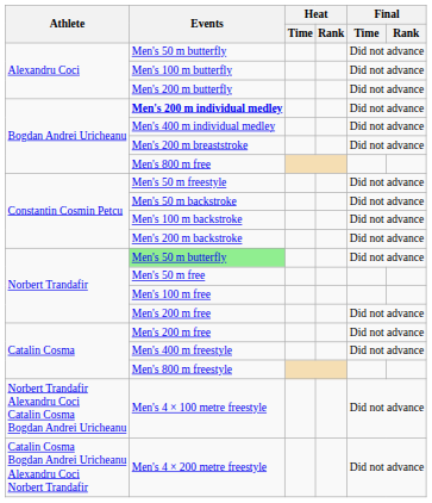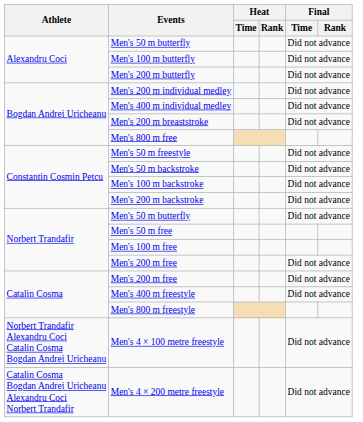Men's 200 m individual medley | Events: bold -> normal
Norbert Trandafir / Men's 50 m butterfly | Events: lightgreen background -> no background
